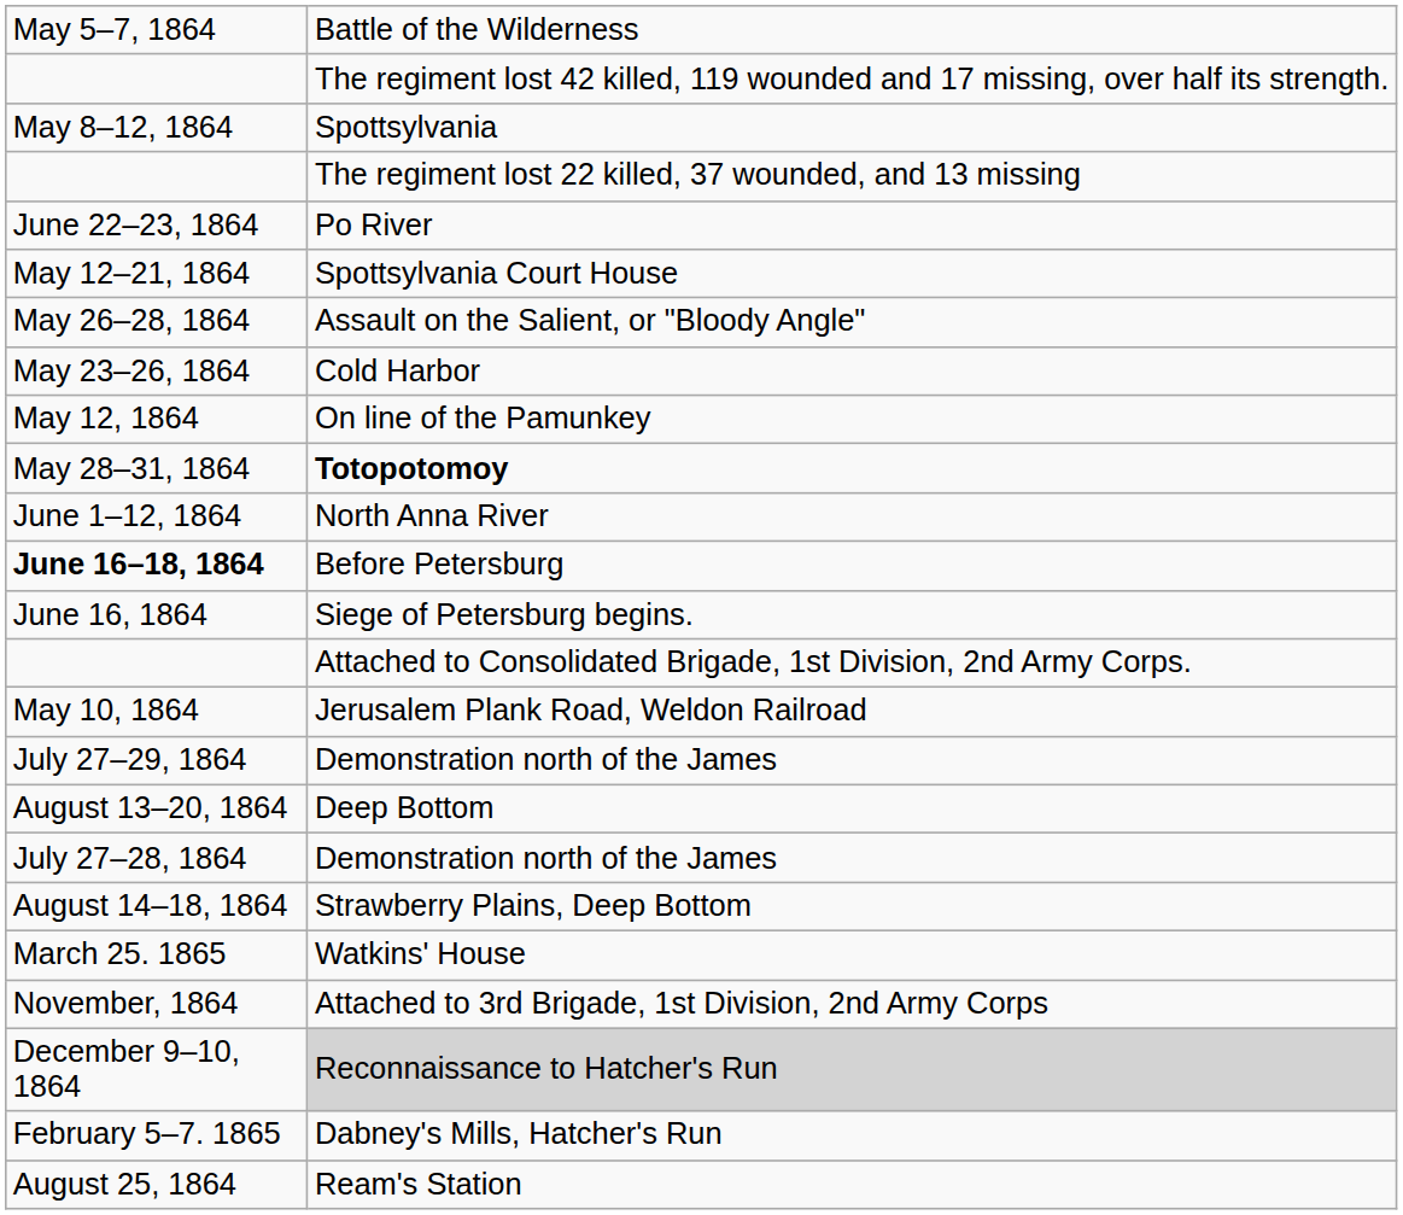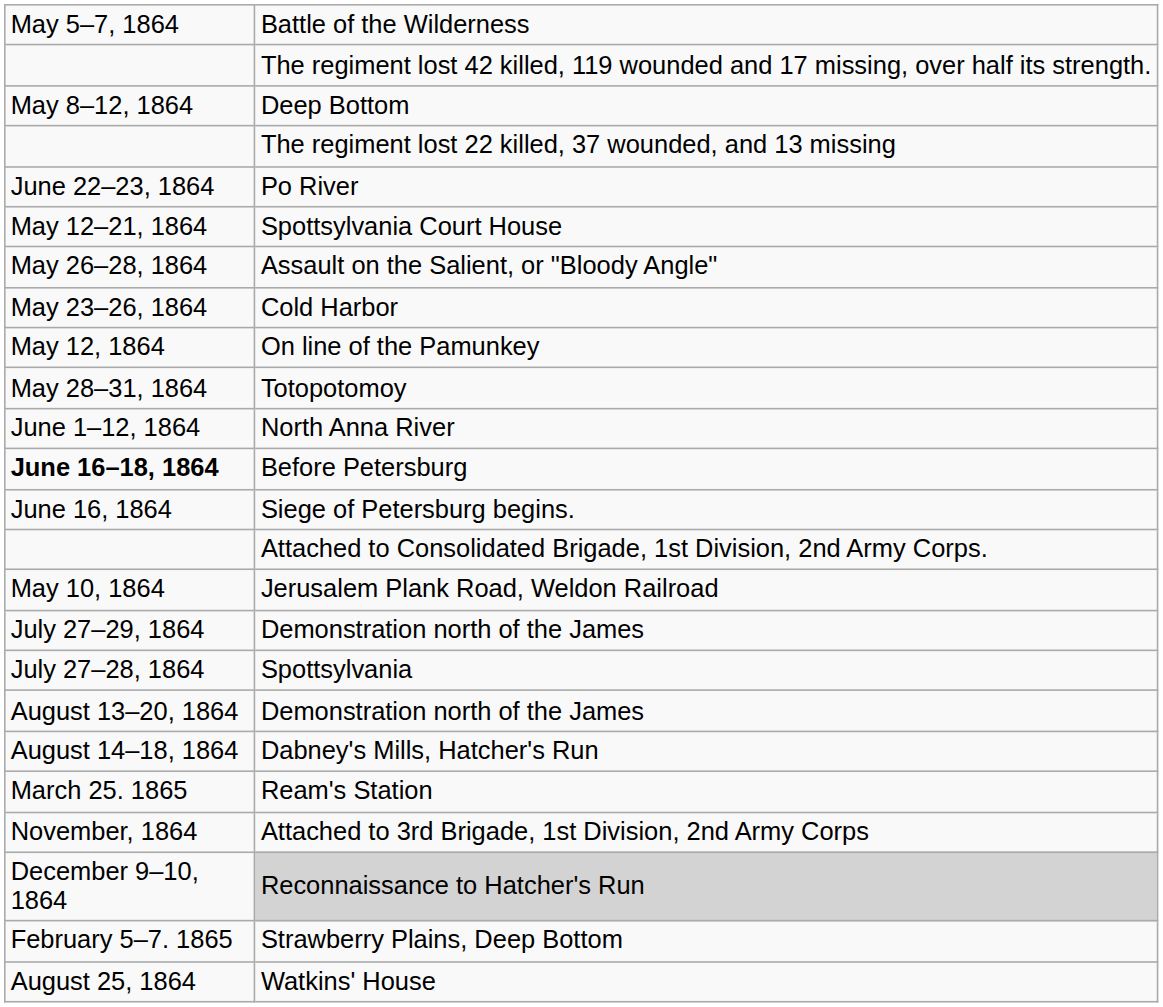row 3 | column 2: Spottsylvania -> Deep Bottom
row 10 | column 2: bold -> normal
row 17 | column 1: August 13–20, 1864 -> July 27–28, 1864
row 17 | column 2: Deep Bottom -> Spottsylvania
row 18 | column 1: July 27–28, 1864 -> August 13–20, 1864
row 19 | column 2: Strawberry Plains, Deep Bottom -> Dabney's Mills, Hatcher's Run
row 20 | column 2: Watkins' House -> Ream's Station
row 23 | column 2: Dabney's Mills, Hatcher's Run -> Strawberry Plains, Deep Bottom
row 24 | column 2: Ream's Station -> Watkins' House
